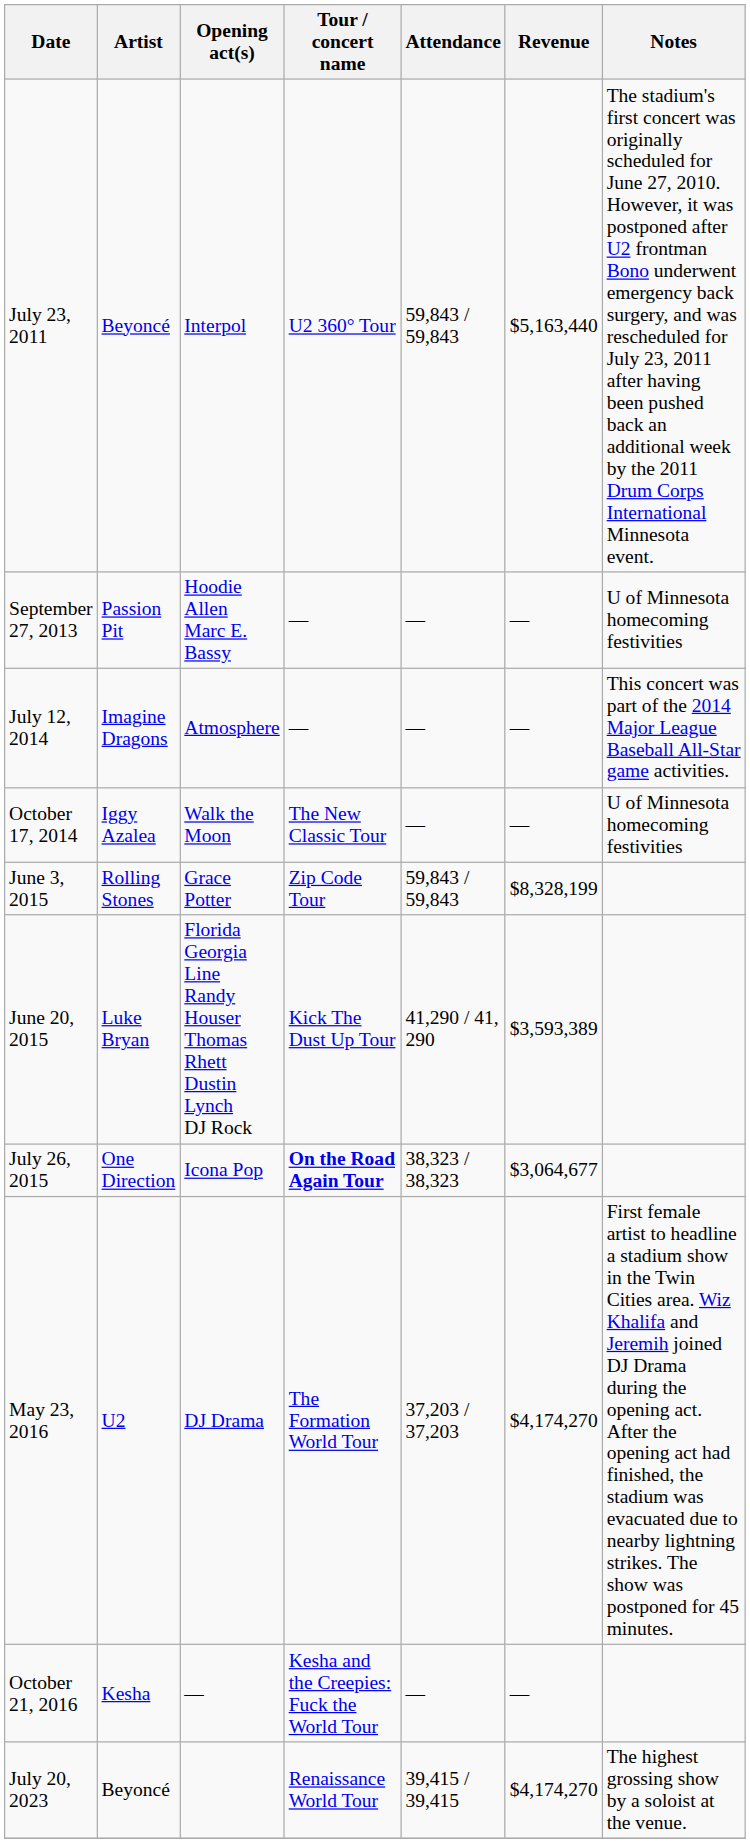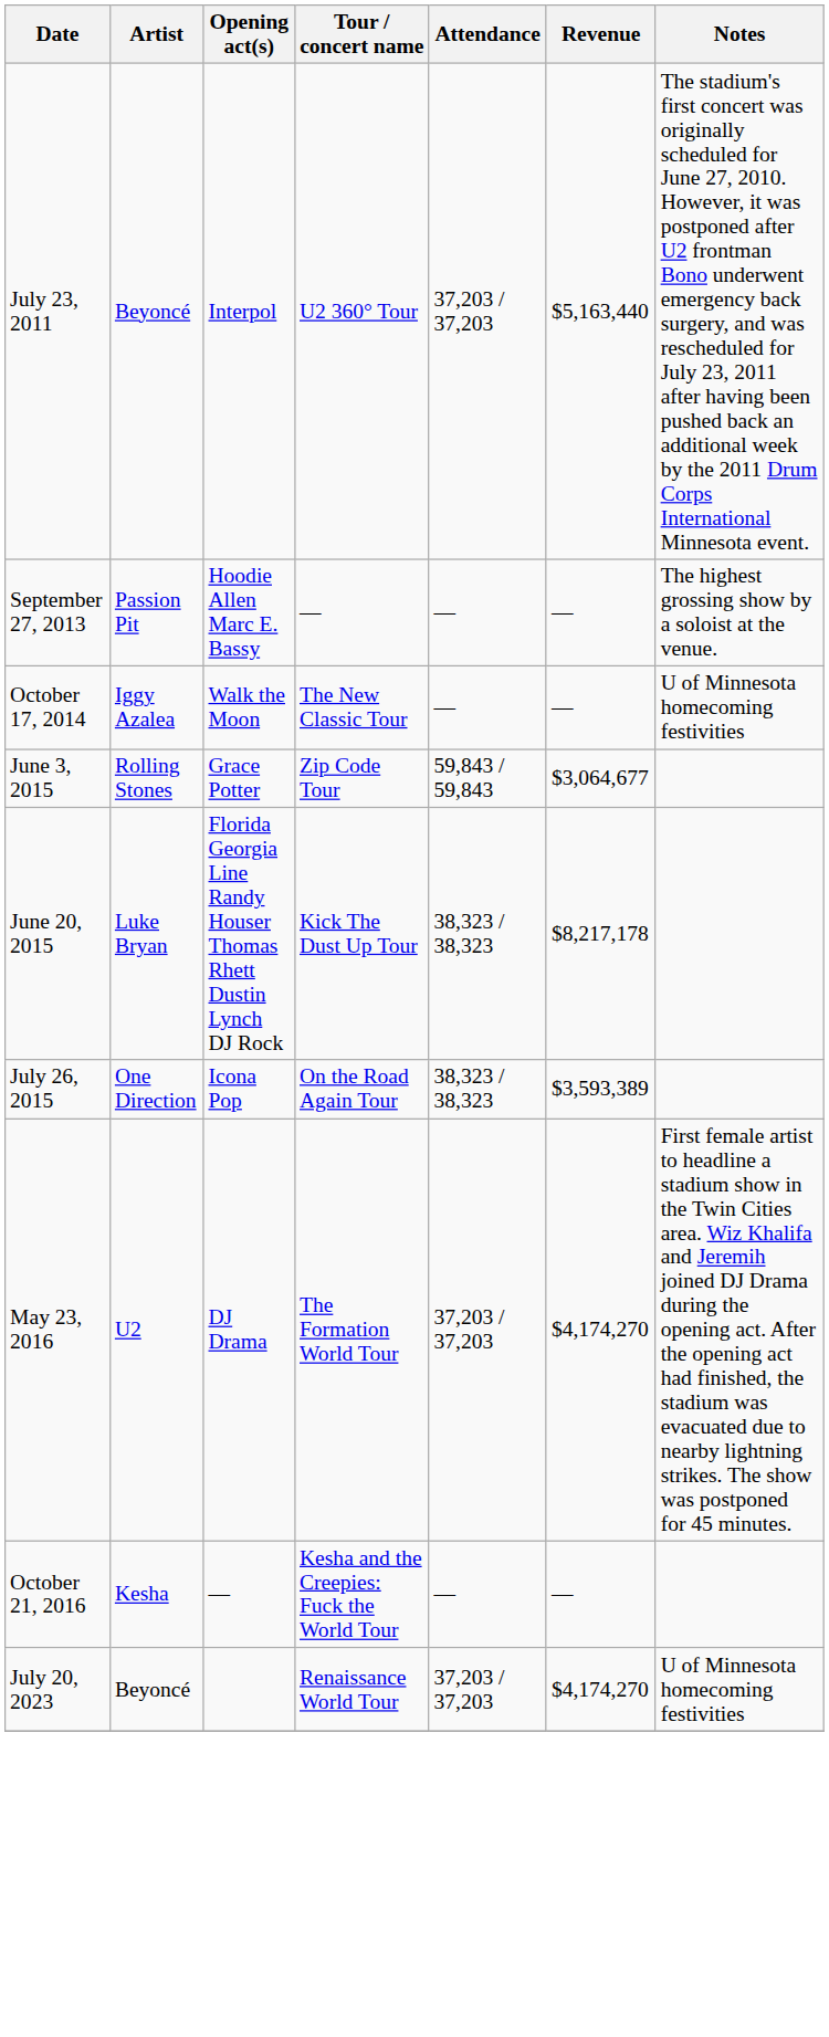July 23, 2011 | Attendance: 59,843 / 59,843 -> 37,203 / 37,203
September 27, 2013 | Notes: U of Minnesota homecoming festivities -> The highest grossing show by a soloist at the venue.
- row: July 12, 2014 | Imagine Dragons | Atmosphere | — | — | — | This concert was part of the 2014 Major League Baseball All-Star game activities.
June 3, 2015 | Revenue: $8,328,199 -> $3,064,677
June 20, 2015 | Attendance: 41,290 / 41, 290 -> 38,323 / 38,323
June 20, 2015 | Revenue: $3,593,389 -> $8,217,178
July 26, 2015 | Tour / concert name: bold -> normal
July 26, 2015 | Revenue: $3,064,677 -> $3,593,389
July 20, 2023 | Attendance: 39,415 / 39,415 -> 37,203 / 37,203
July 20, 2023 | Notes: The highest grossing show by a soloist at the venue. -> U of Minnesota homecoming festivities
